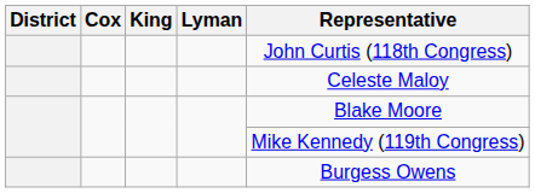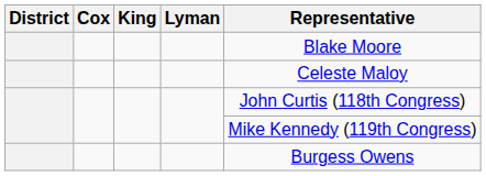row 2 | Representative: John Curtis (118th Congress) -> Blake Moore
row 4 | Representative: Blake Moore -> John Curtis (118th Congress)
